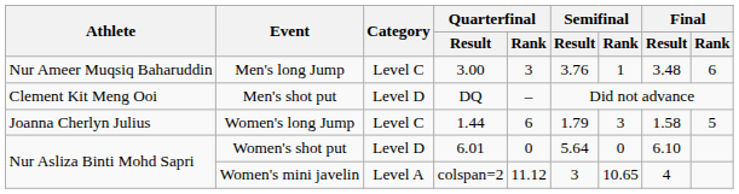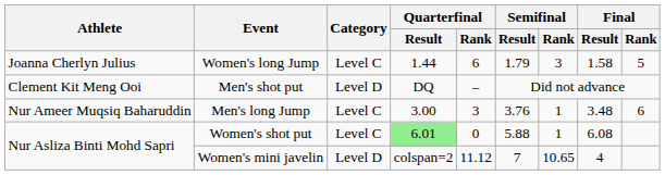rows swapped: Men's long Jump <-> Women's long Jump
Women's shot put | Category: Level D -> Level C
Women's shot put | Quarterfinal / Result: no background -> lightgreen background
Women's shot put | Semifinal / Result: 5.64 -> 5.88
Women's shot put | Semifinal / Rank: 0 -> 1
Women's shot put | Final / Result: 6.10 -> 6.08
Women's mini javelin | Category: Level A -> Level D
Women's mini javelin | Semifinal / Result: 3 -> 7
